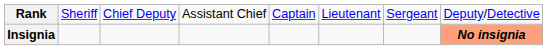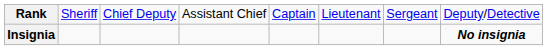Insignia | column 8: lightsalmon background -> no background
